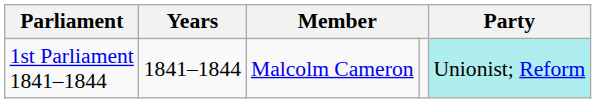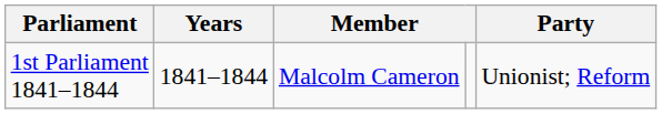1st Parliament 1841–1844 | Party: paleturquoise background -> no background
